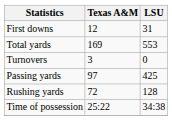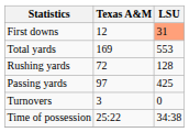First downs | LSU: no background -> lightsalmon background
rows swapped: Rushing yards <-> Turnovers
